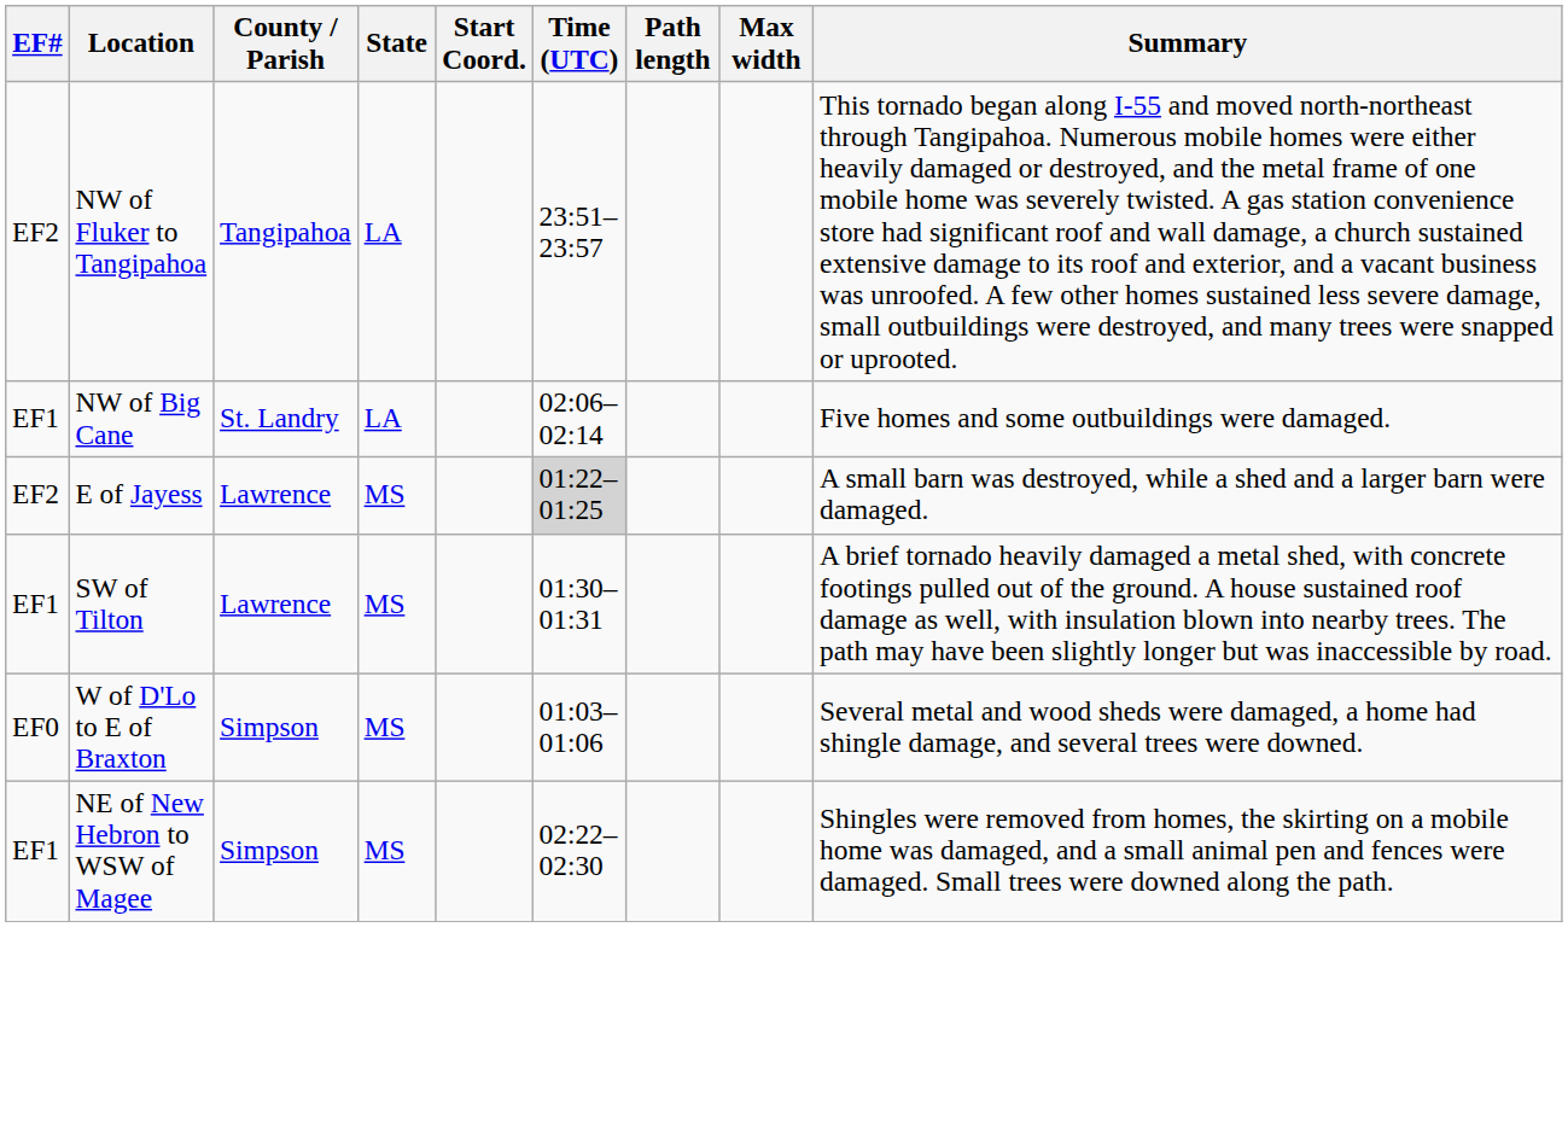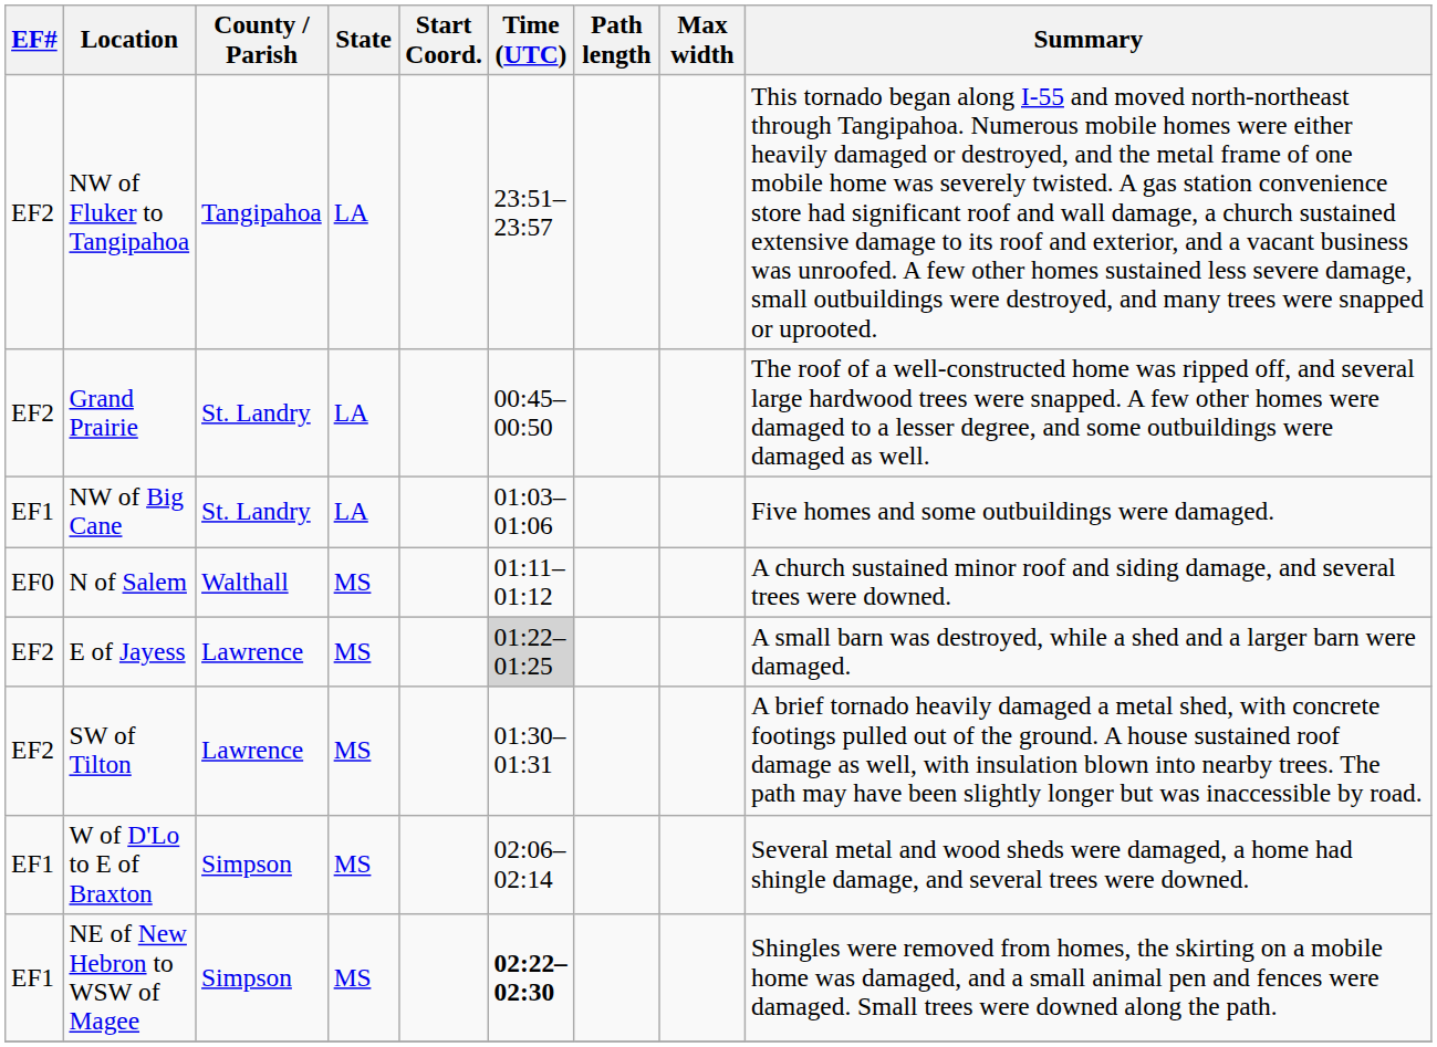+ row: EF2 | Grand Prairie | St. Landry | LA | 00:45–00:50 | The roof of a well-constructed home was ripped off, and several large hardwood trees were snapped. A few other homes were damaged to a lesser degree, and some outbuildings were damaged as well.
NW of Big Cane | Time (UTC): 02:06–02:14 -> 01:03–01:06
+ row: EF0 | N of Salem | Walthall | MS | 01:11–01:12 | A church sustained minor roof and siding damage, and several trees were downed.
SW of Tilton | EF#: EF1 -> EF2
W of D'Lo to E of Braxton | EF#: EF0 -> EF1
W of D'Lo to E of Braxton | Time (UTC): 01:03–01:06 -> 02:06–02:14
NE of New Hebron to WSW of Magee | Time (UTC): normal -> bold
